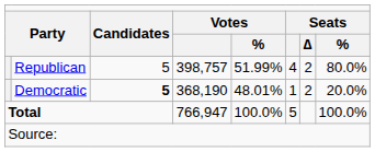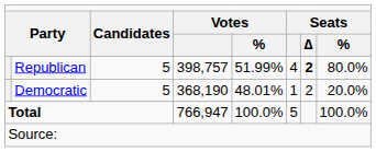Republican | column 7: normal -> bold
Democratic | column 3: bold -> normal
